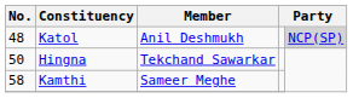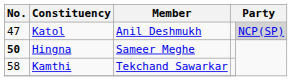Katol | No.: 48 -> 47
Hingna | No.: normal -> bold
Hingna | Member: Tekchand Sawarkar -> Sameer Meghe
Kamthi | Member: Sameer Meghe -> Tekchand Sawarkar
